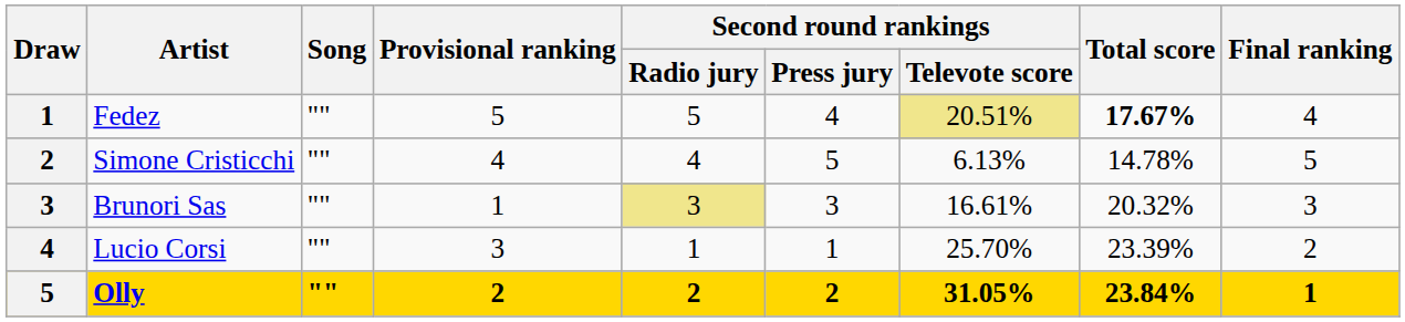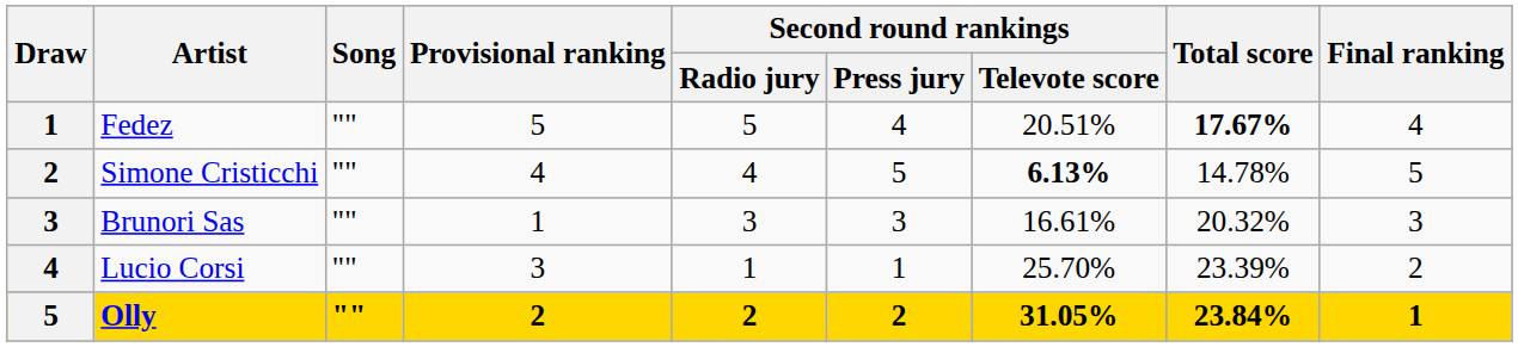Fedez | Second round rankings / Televote score: khaki background -> no background
Simone Cristicchi | Second round rankings / Televote score: normal -> bold
Brunori Sas | Second round rankings / Radio jury: khaki background -> no background
